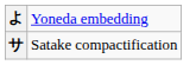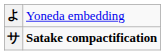サ | column 2: normal -> bold
